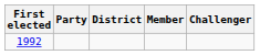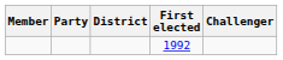columns swapped: Member <-> First elected
